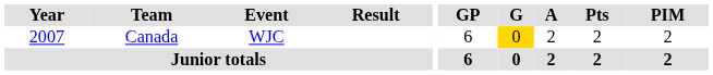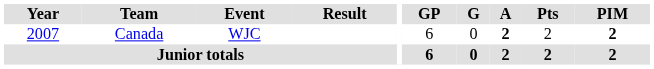Canada | G: gold background -> no background
Canada | A: normal -> bold
Canada | PIM: normal -> bold
